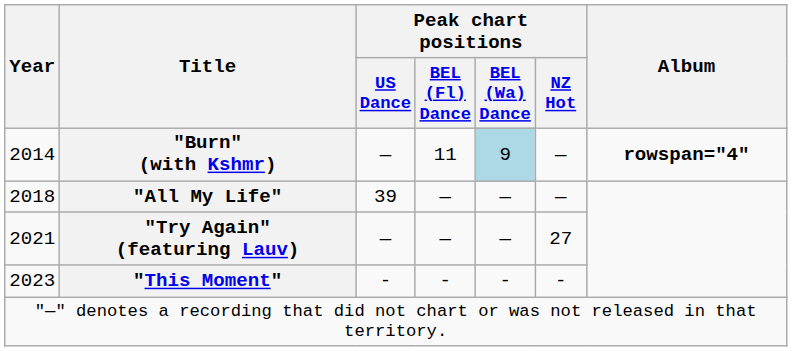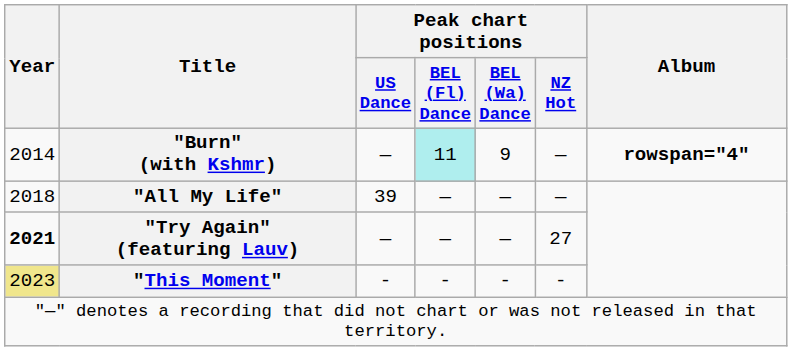"Burn" (with Kshmr) | Peak chart positions / BEL (Fl) Dance: no background -> paleturquoise background
"Burn" (with Kshmr) | Peak chart positions / BEL (Wa) Dance: lightblue background -> no background
"Try Again" (featuring Lauv) | Year: normal -> bold
"This Moment" | Year: no background -> khaki background
